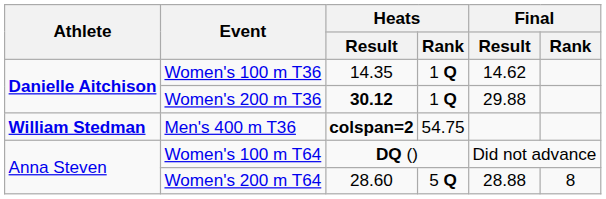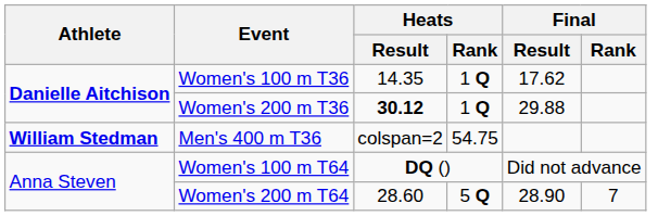Women's 100 m T36 | Final / Result: 14.62 -> 17.62
Men's 400 m T36 | Heats / Result: bold -> normal
Women's 200 m T64 | Final / Result: 28.88 -> 28.90
Women's 200 m T64 | Final / Rank: 8 -> 7
